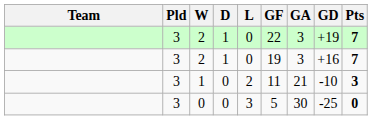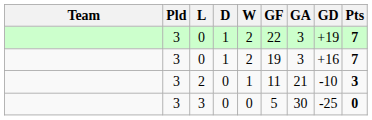columns swapped: W <-> L
